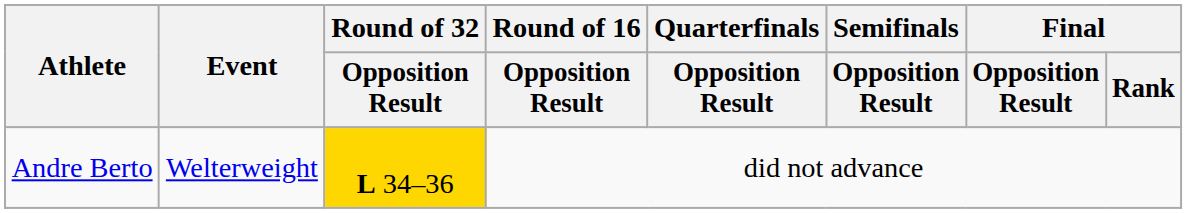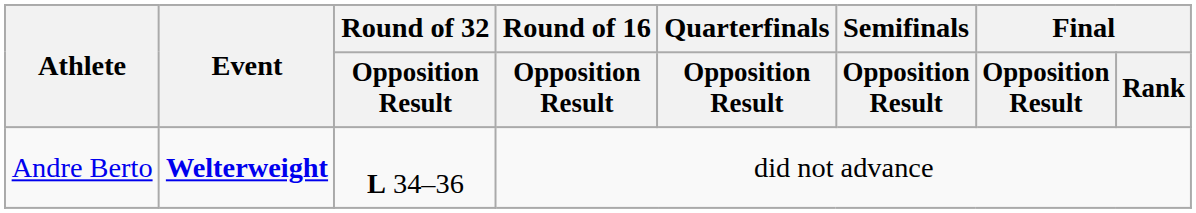Andre Berto | Event: normal -> bold
Andre Berto | Round of 32 / Opposition Result: gold background -> no background
